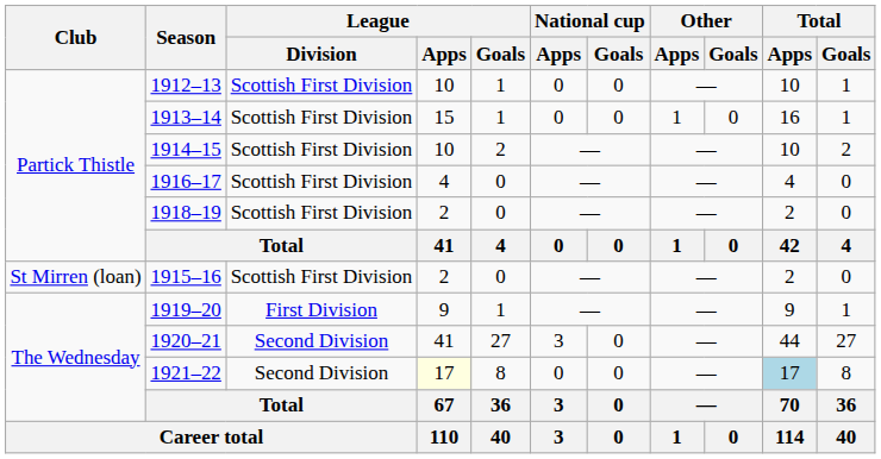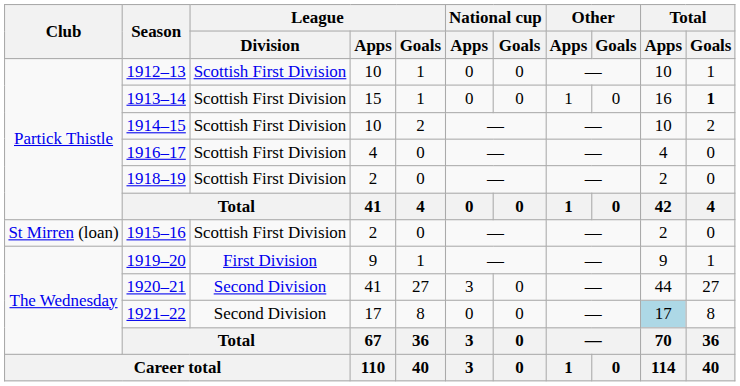1913–14 | Total / Goals: normal -> bold
1921–22 | League / Apps: lightyellow background -> no background
